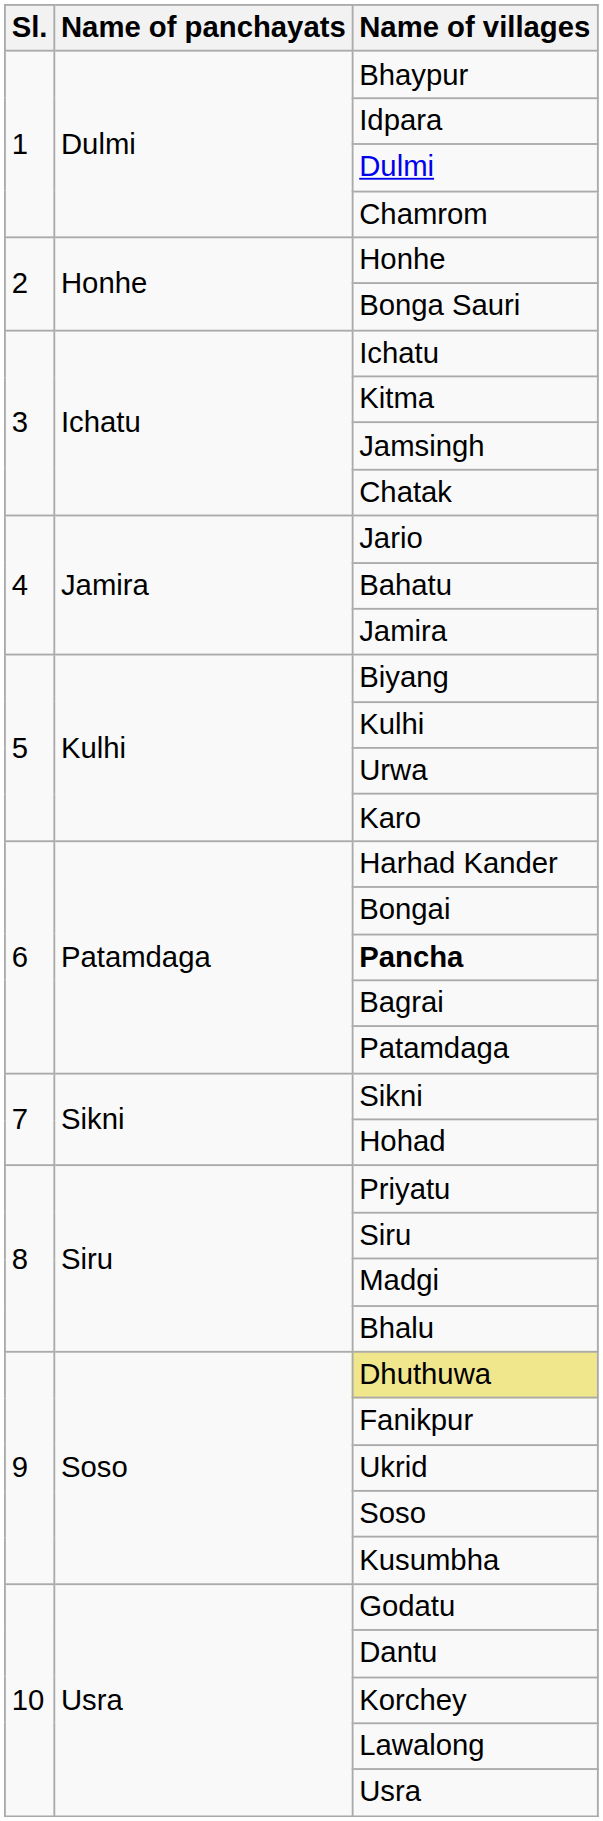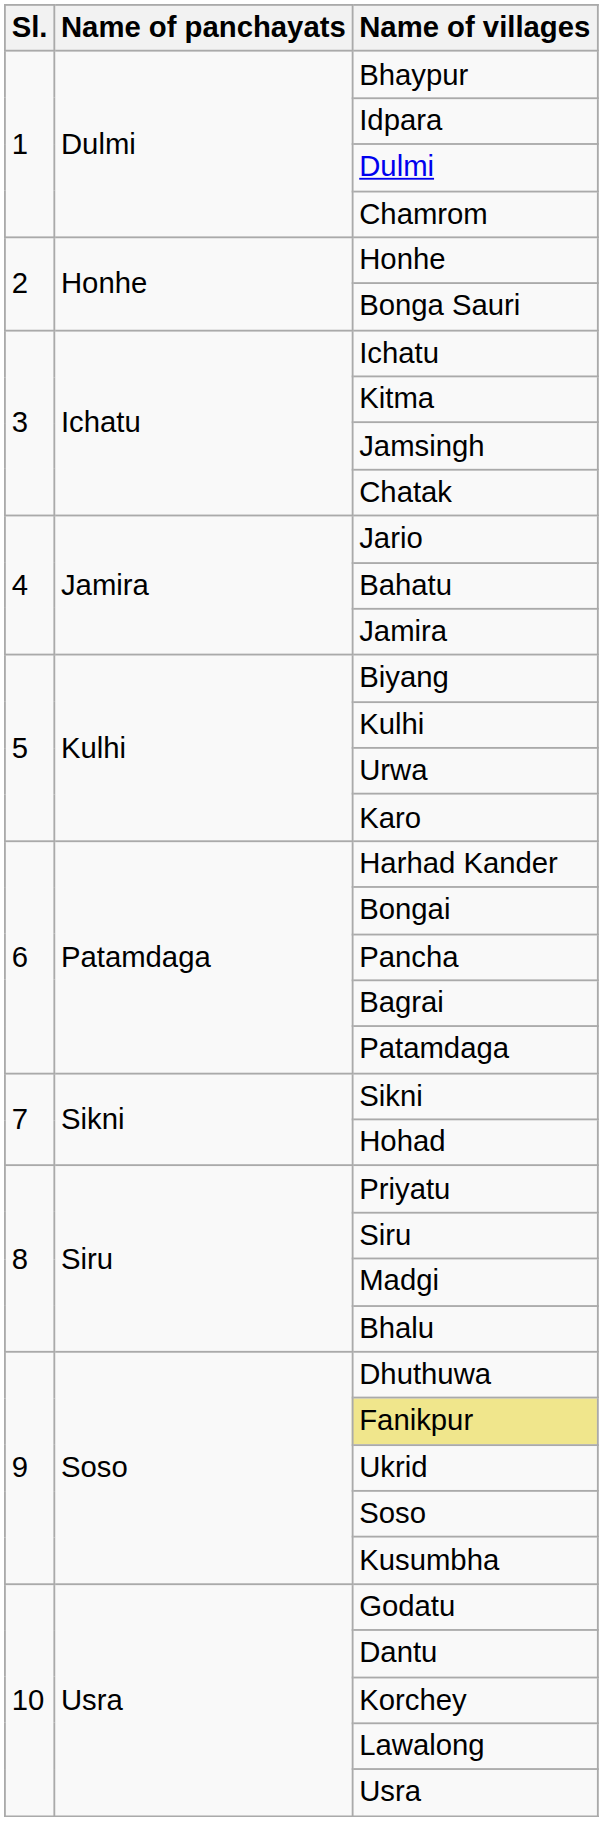Pancha | Name of villages: bold -> normal
Dhuthuwa | Name of villages: khaki background -> no background
Fanikpur | Name of villages: no background -> khaki background
